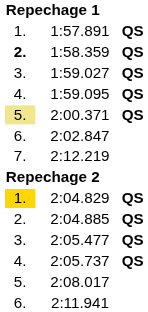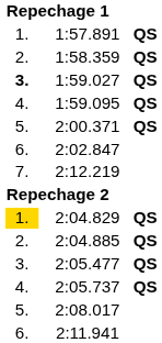1:58.359 | column 1: bold -> normal
1:59.027 | column 1: normal -> bold
2:00.371 | column 1: khaki background -> no background
